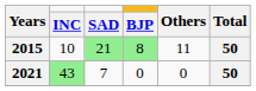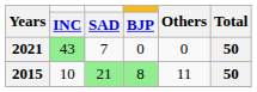rows swapped: 2015 <-> 2021
